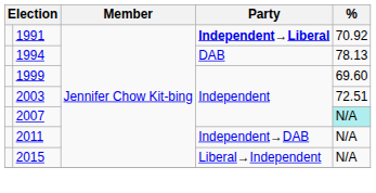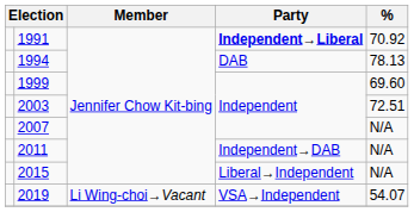2007 | %: paleturquoise background -> no background
+ row: 2019 | Li Wing-choi→Vacant | VSA→Independent | 54.07
